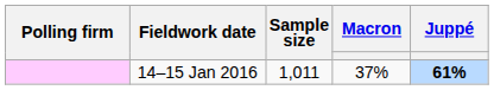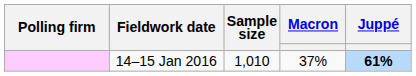14–15 Jan 2016 | Sample size: 1,011 -> 1,010
